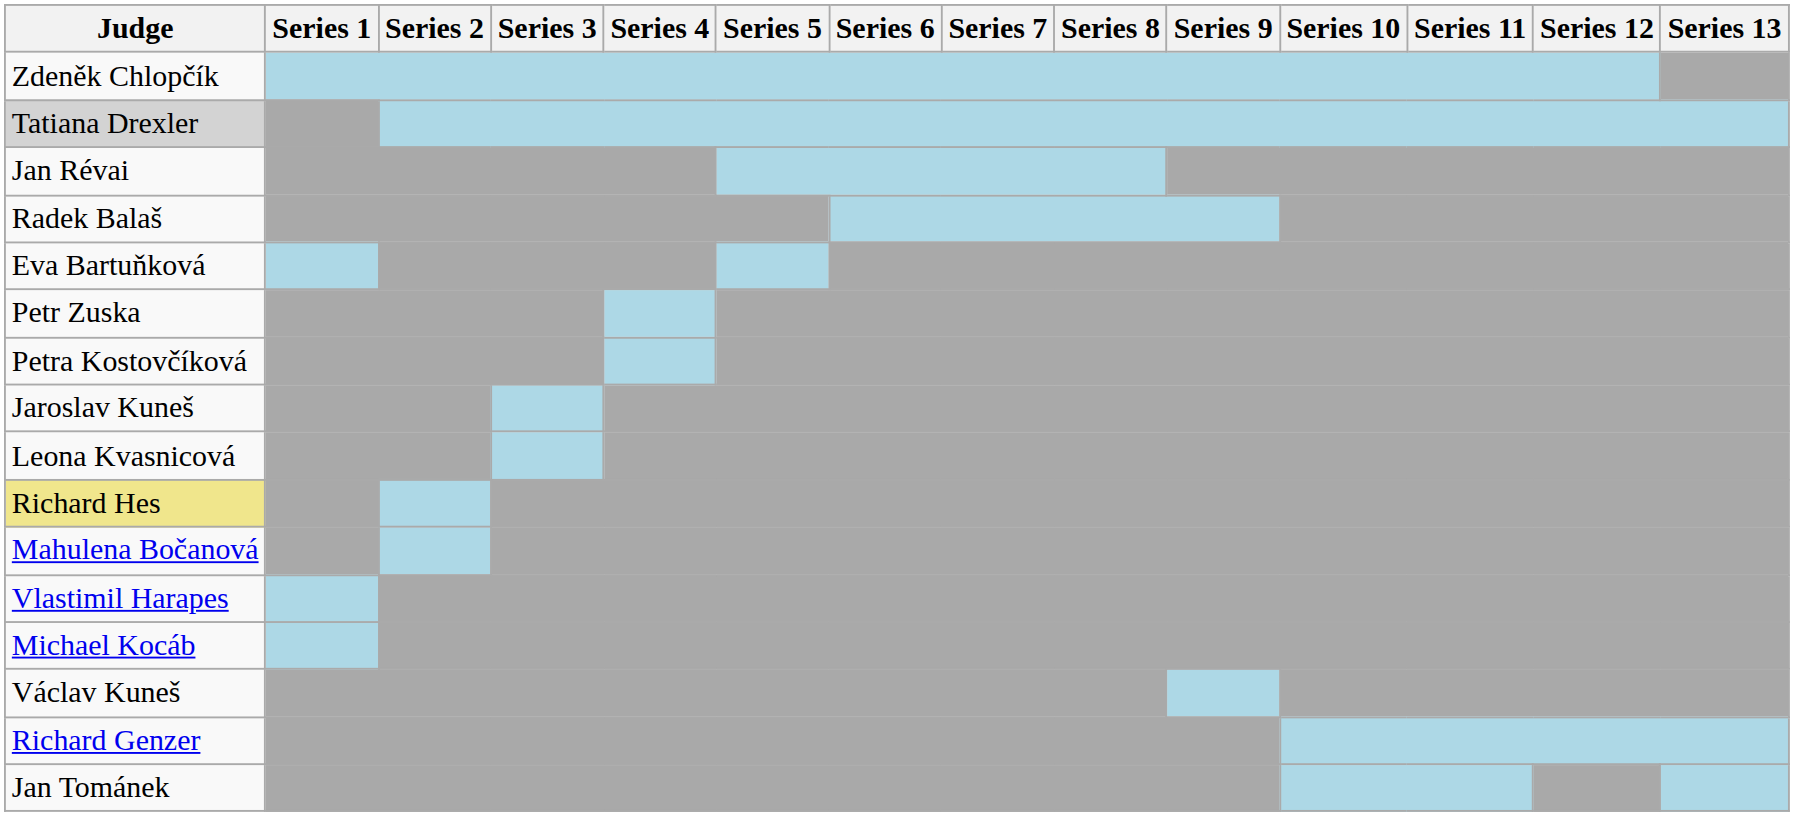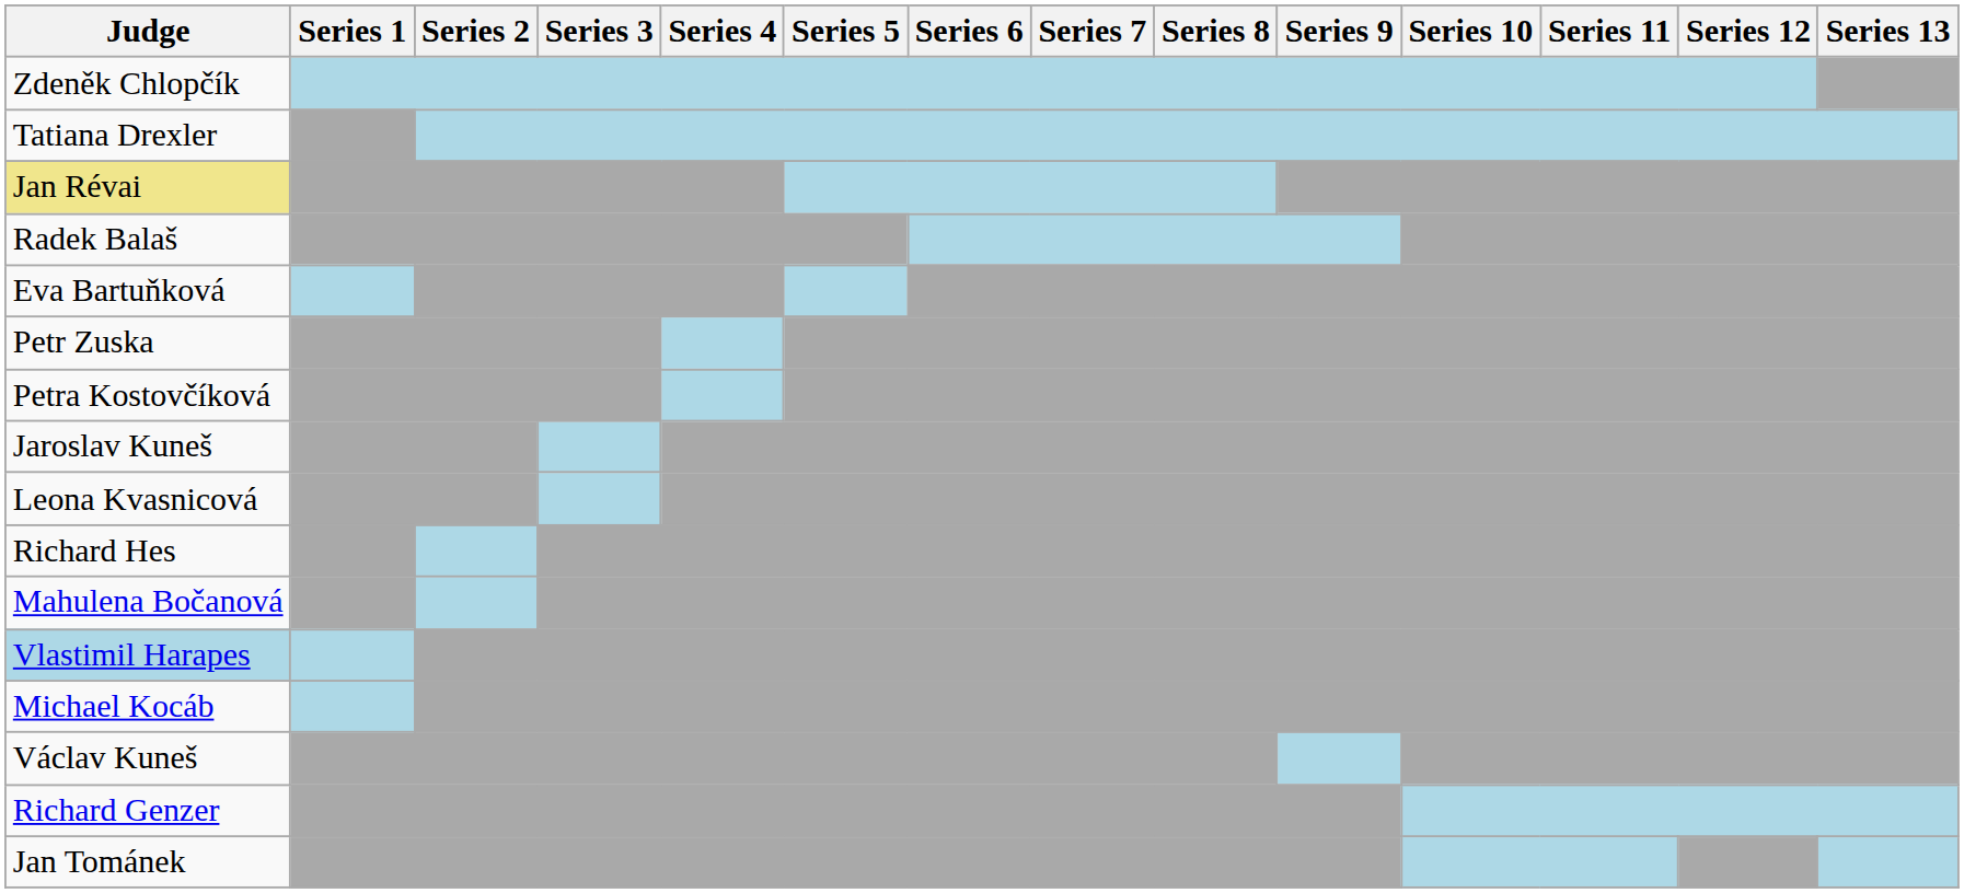Tatiana Drexler | Judge: lightgrey background -> no background
Jan Révai | Judge: no background -> khaki background
Richard Hes | Judge: khaki background -> no background
Vlastimil Harapes | Judge: no background -> lightblue background
